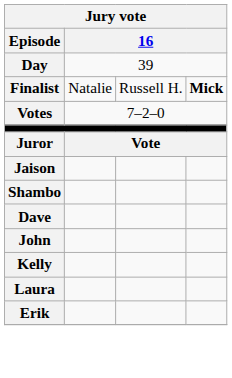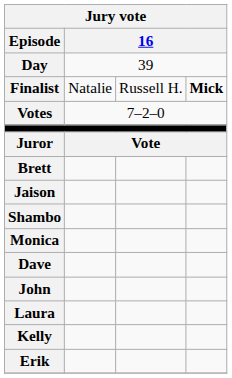+ row: Brett
+ row: Monica
rows swapped: Laura <-> Kelly
